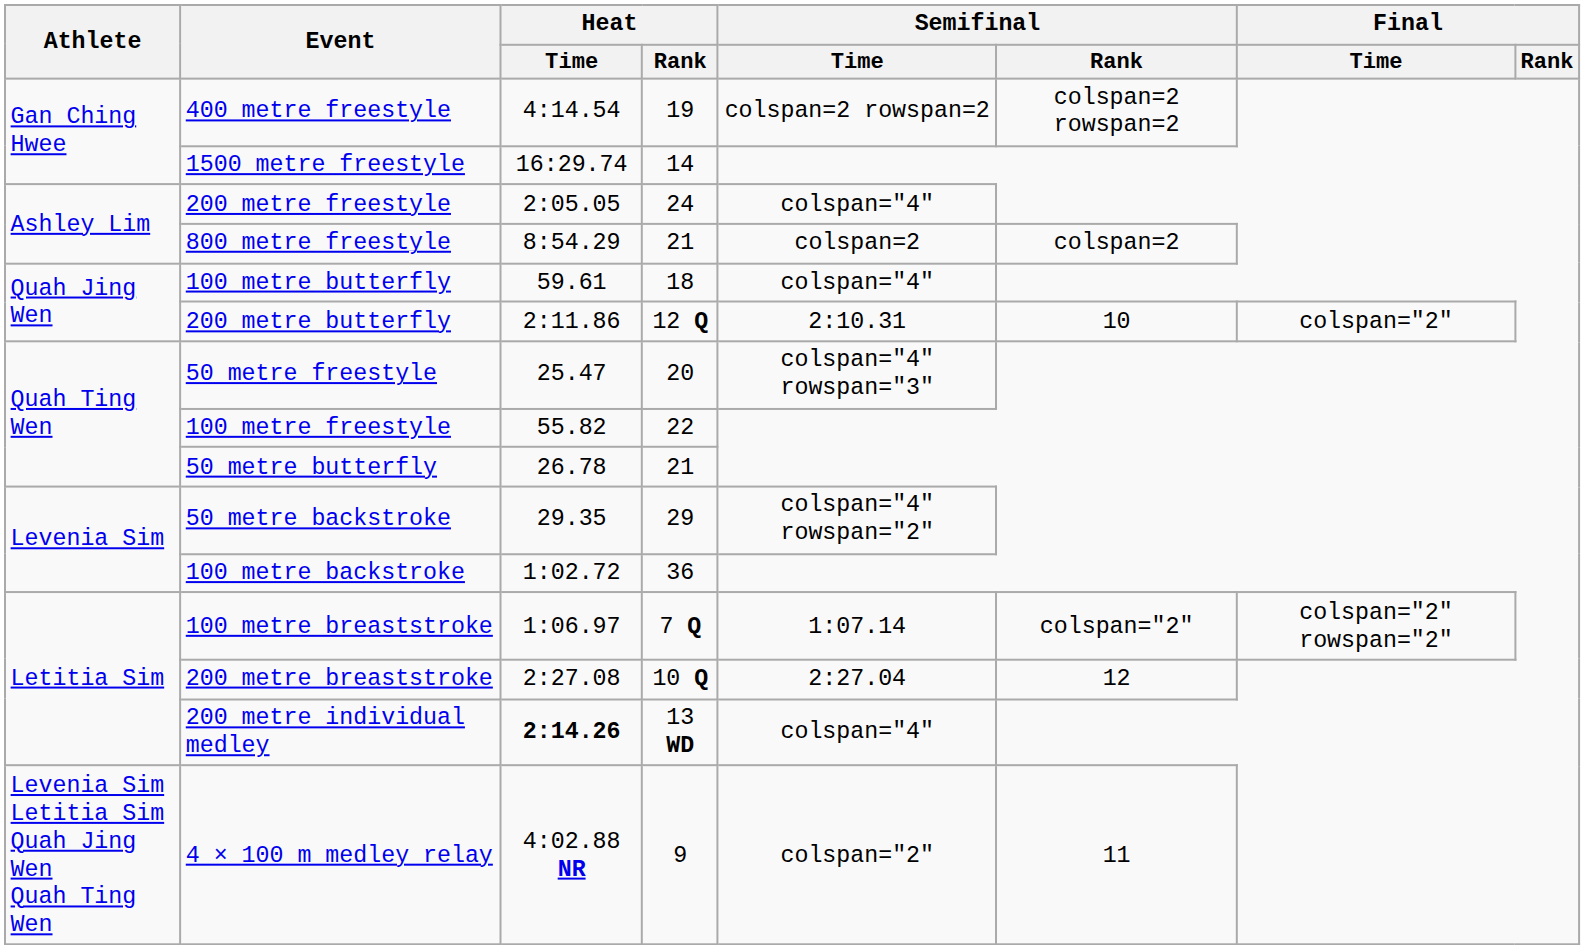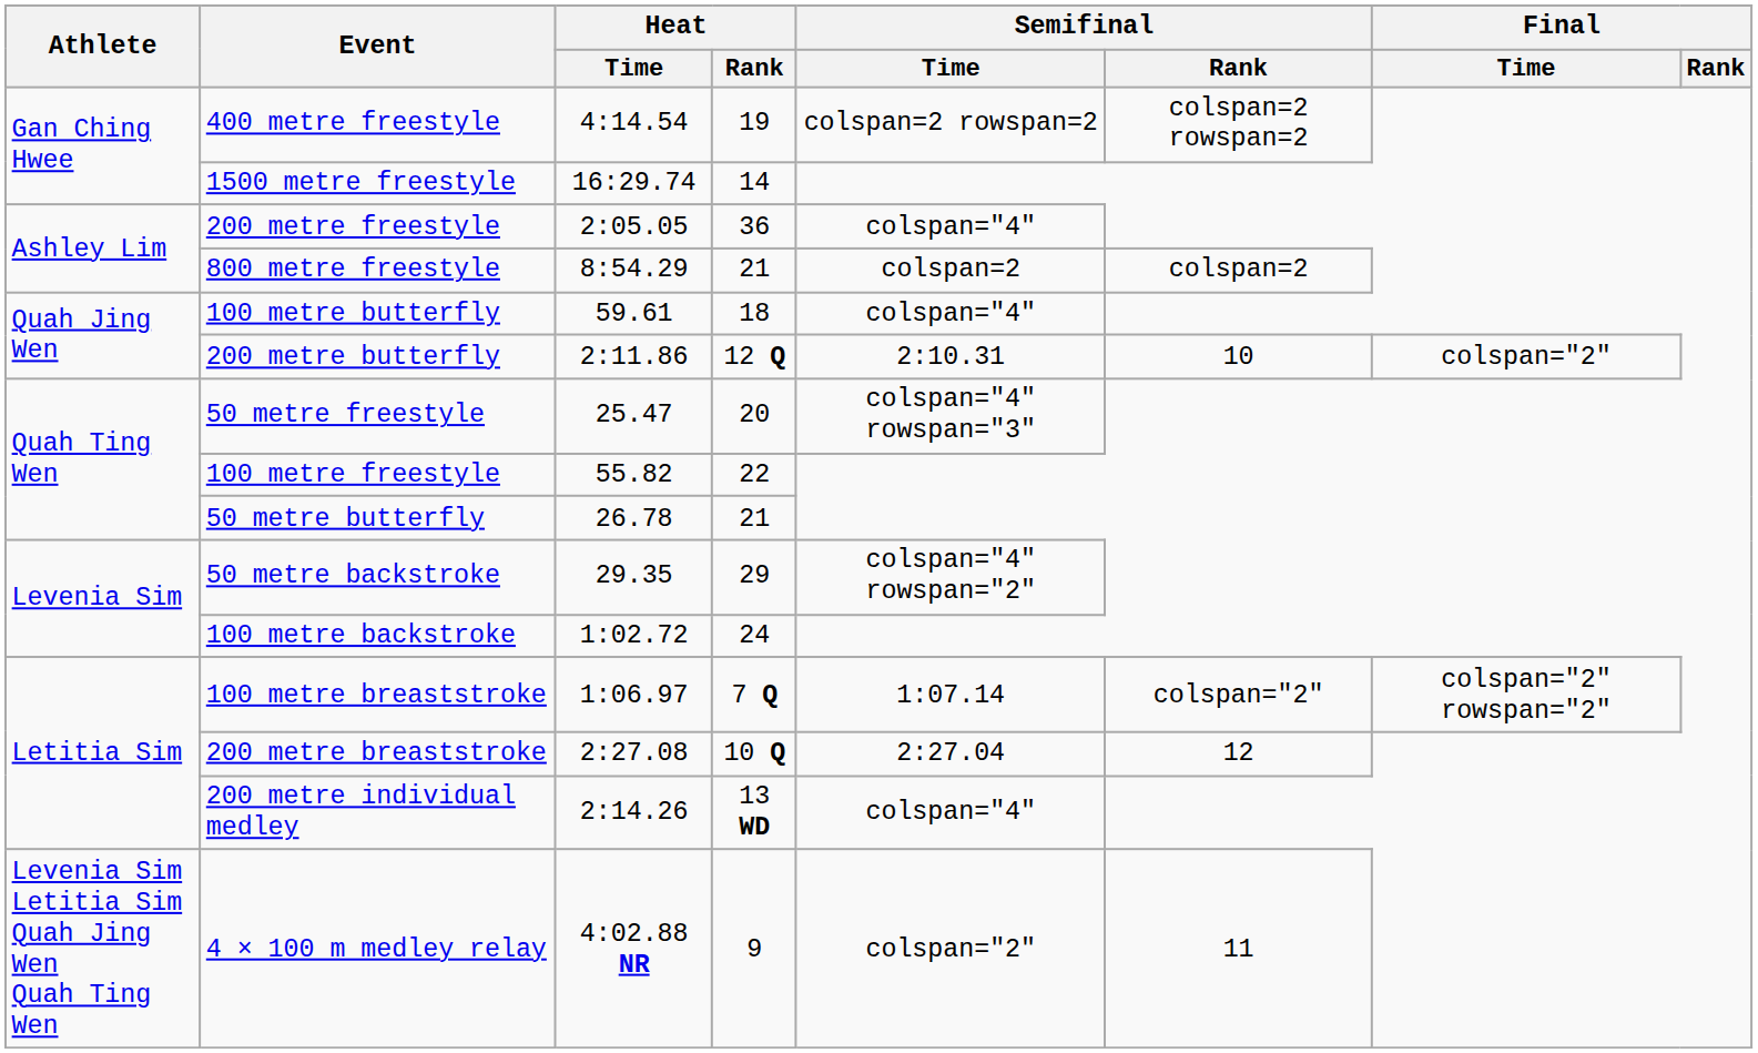200 metre freestyle | Heat / Rank: 24 -> 36
100 metre backstroke | Heat / Rank: 36 -> 24
200 metre individual medley | Heat / Time: bold -> normal
